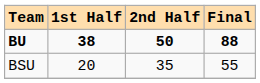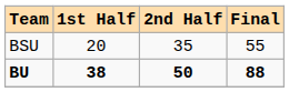rows swapped: BSU <-> BU
